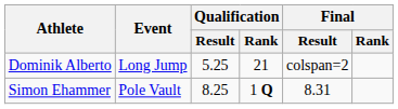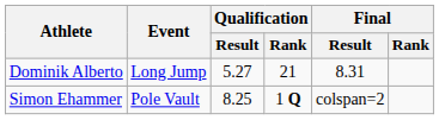Dominik Alberto | Qualification / Result: 5.25 -> 5.27
Dominik Alberto | Final / Result: colspan=2 -> 8.31
Simon Ehammer | Final / Result: 8.31 -> colspan=2
